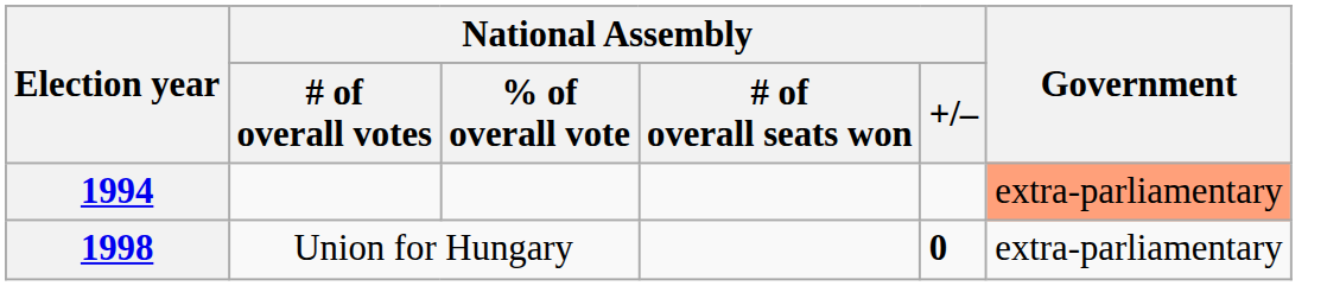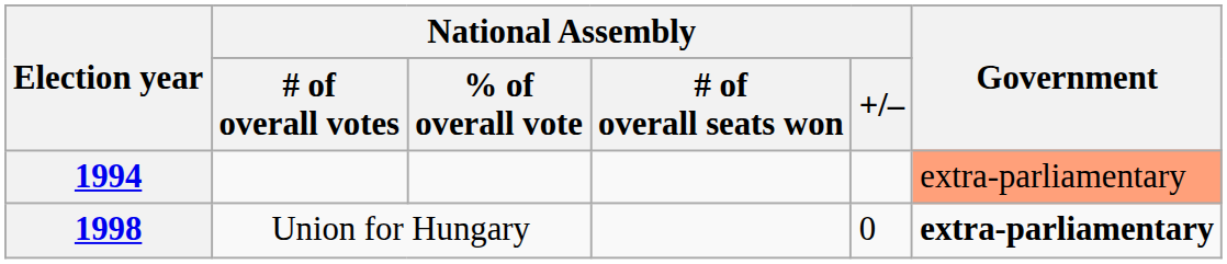1998 | National Assembly / +/–: bold -> normal
1998 | Government: normal -> bold
